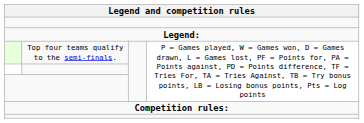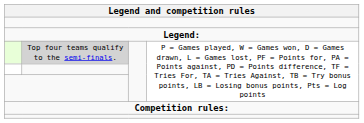Top four teams qualify to the semi-finals. | column 2: no background -> lightgrey background
